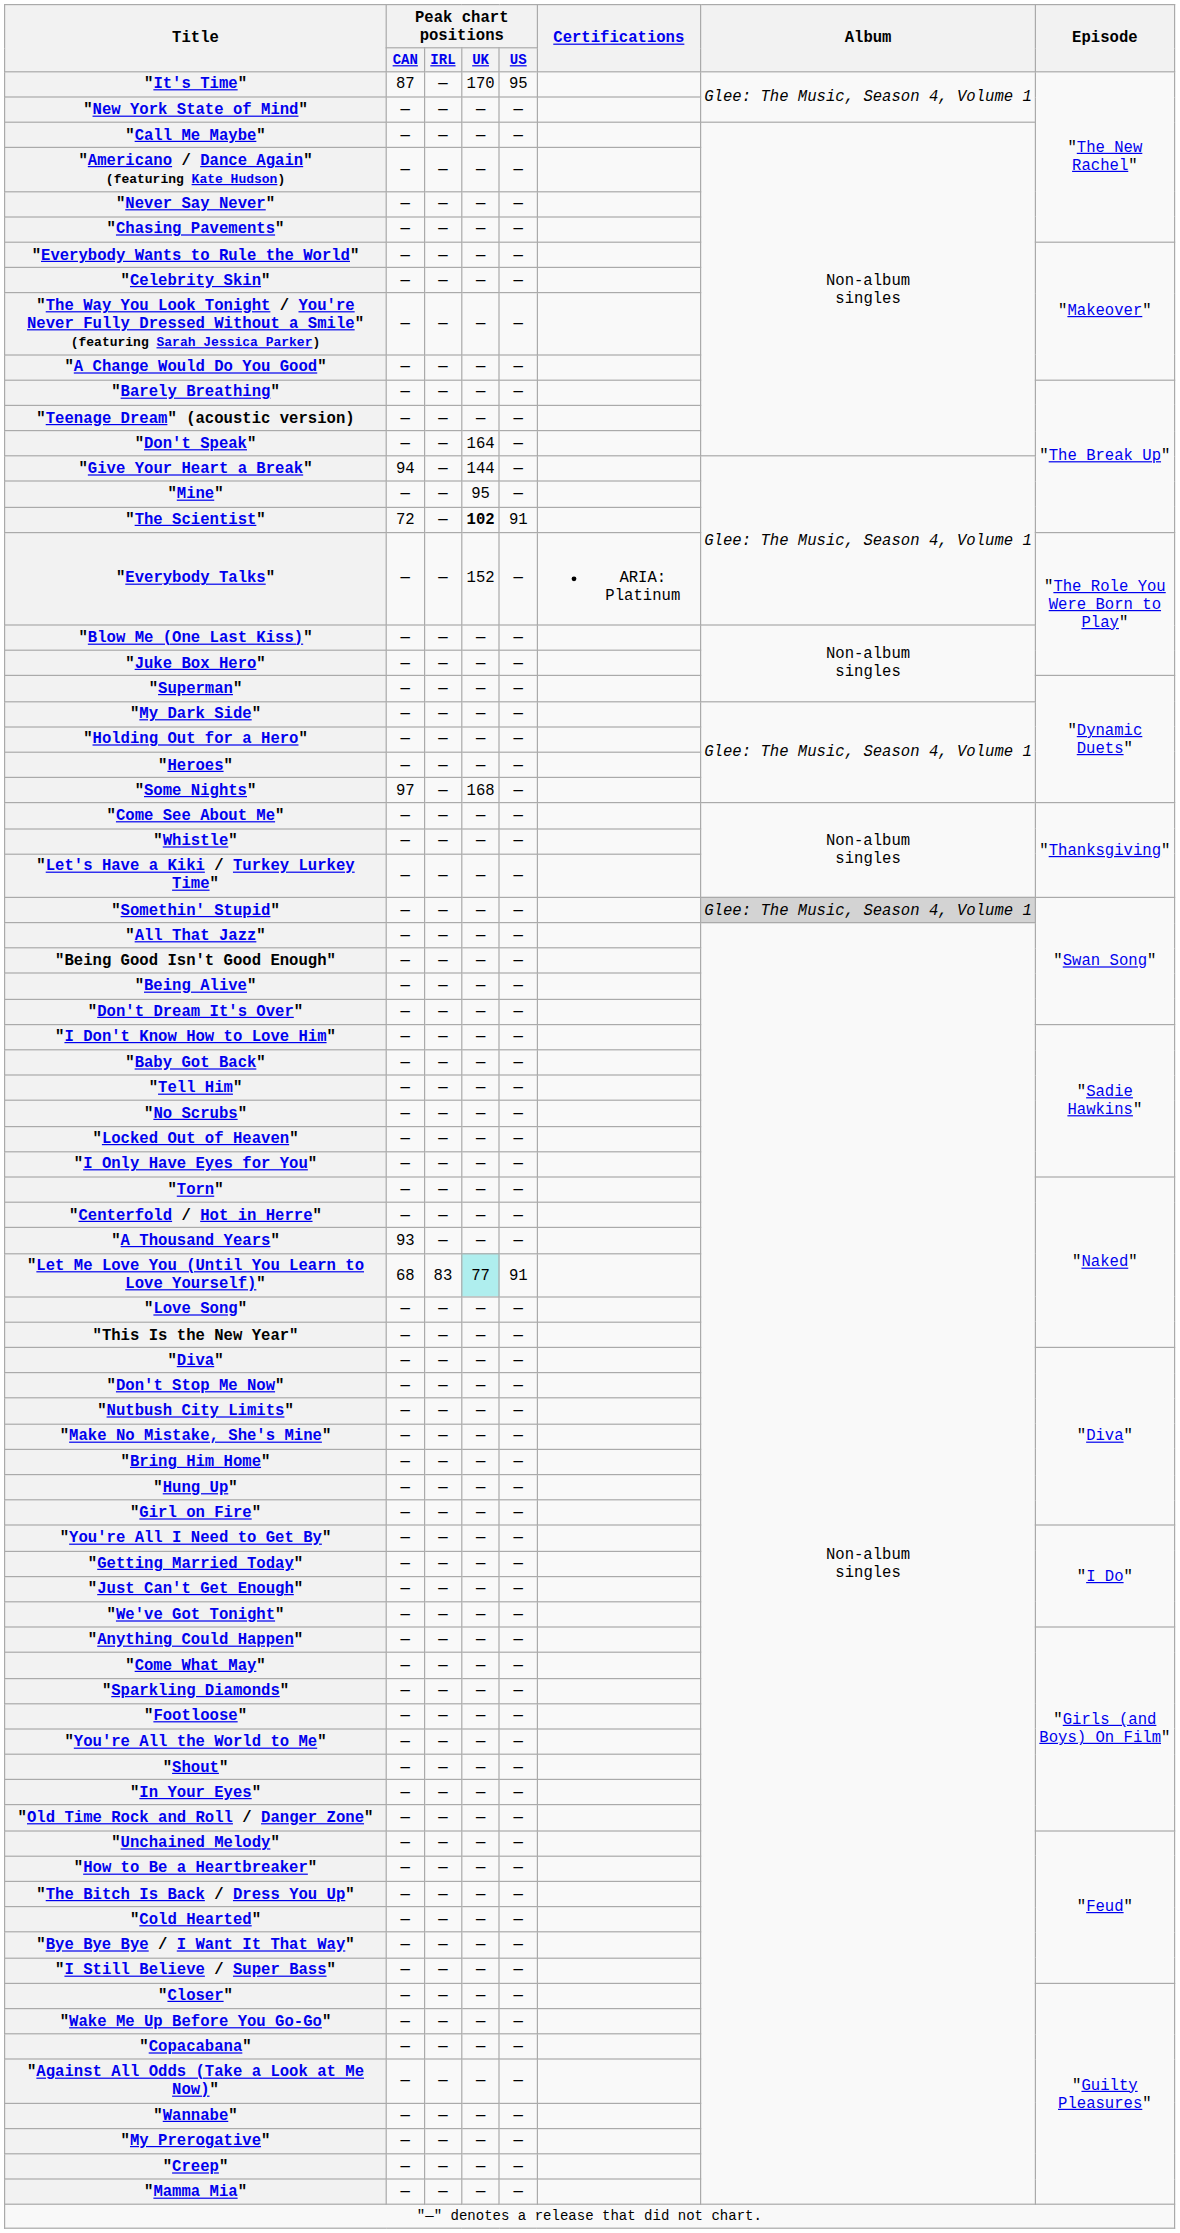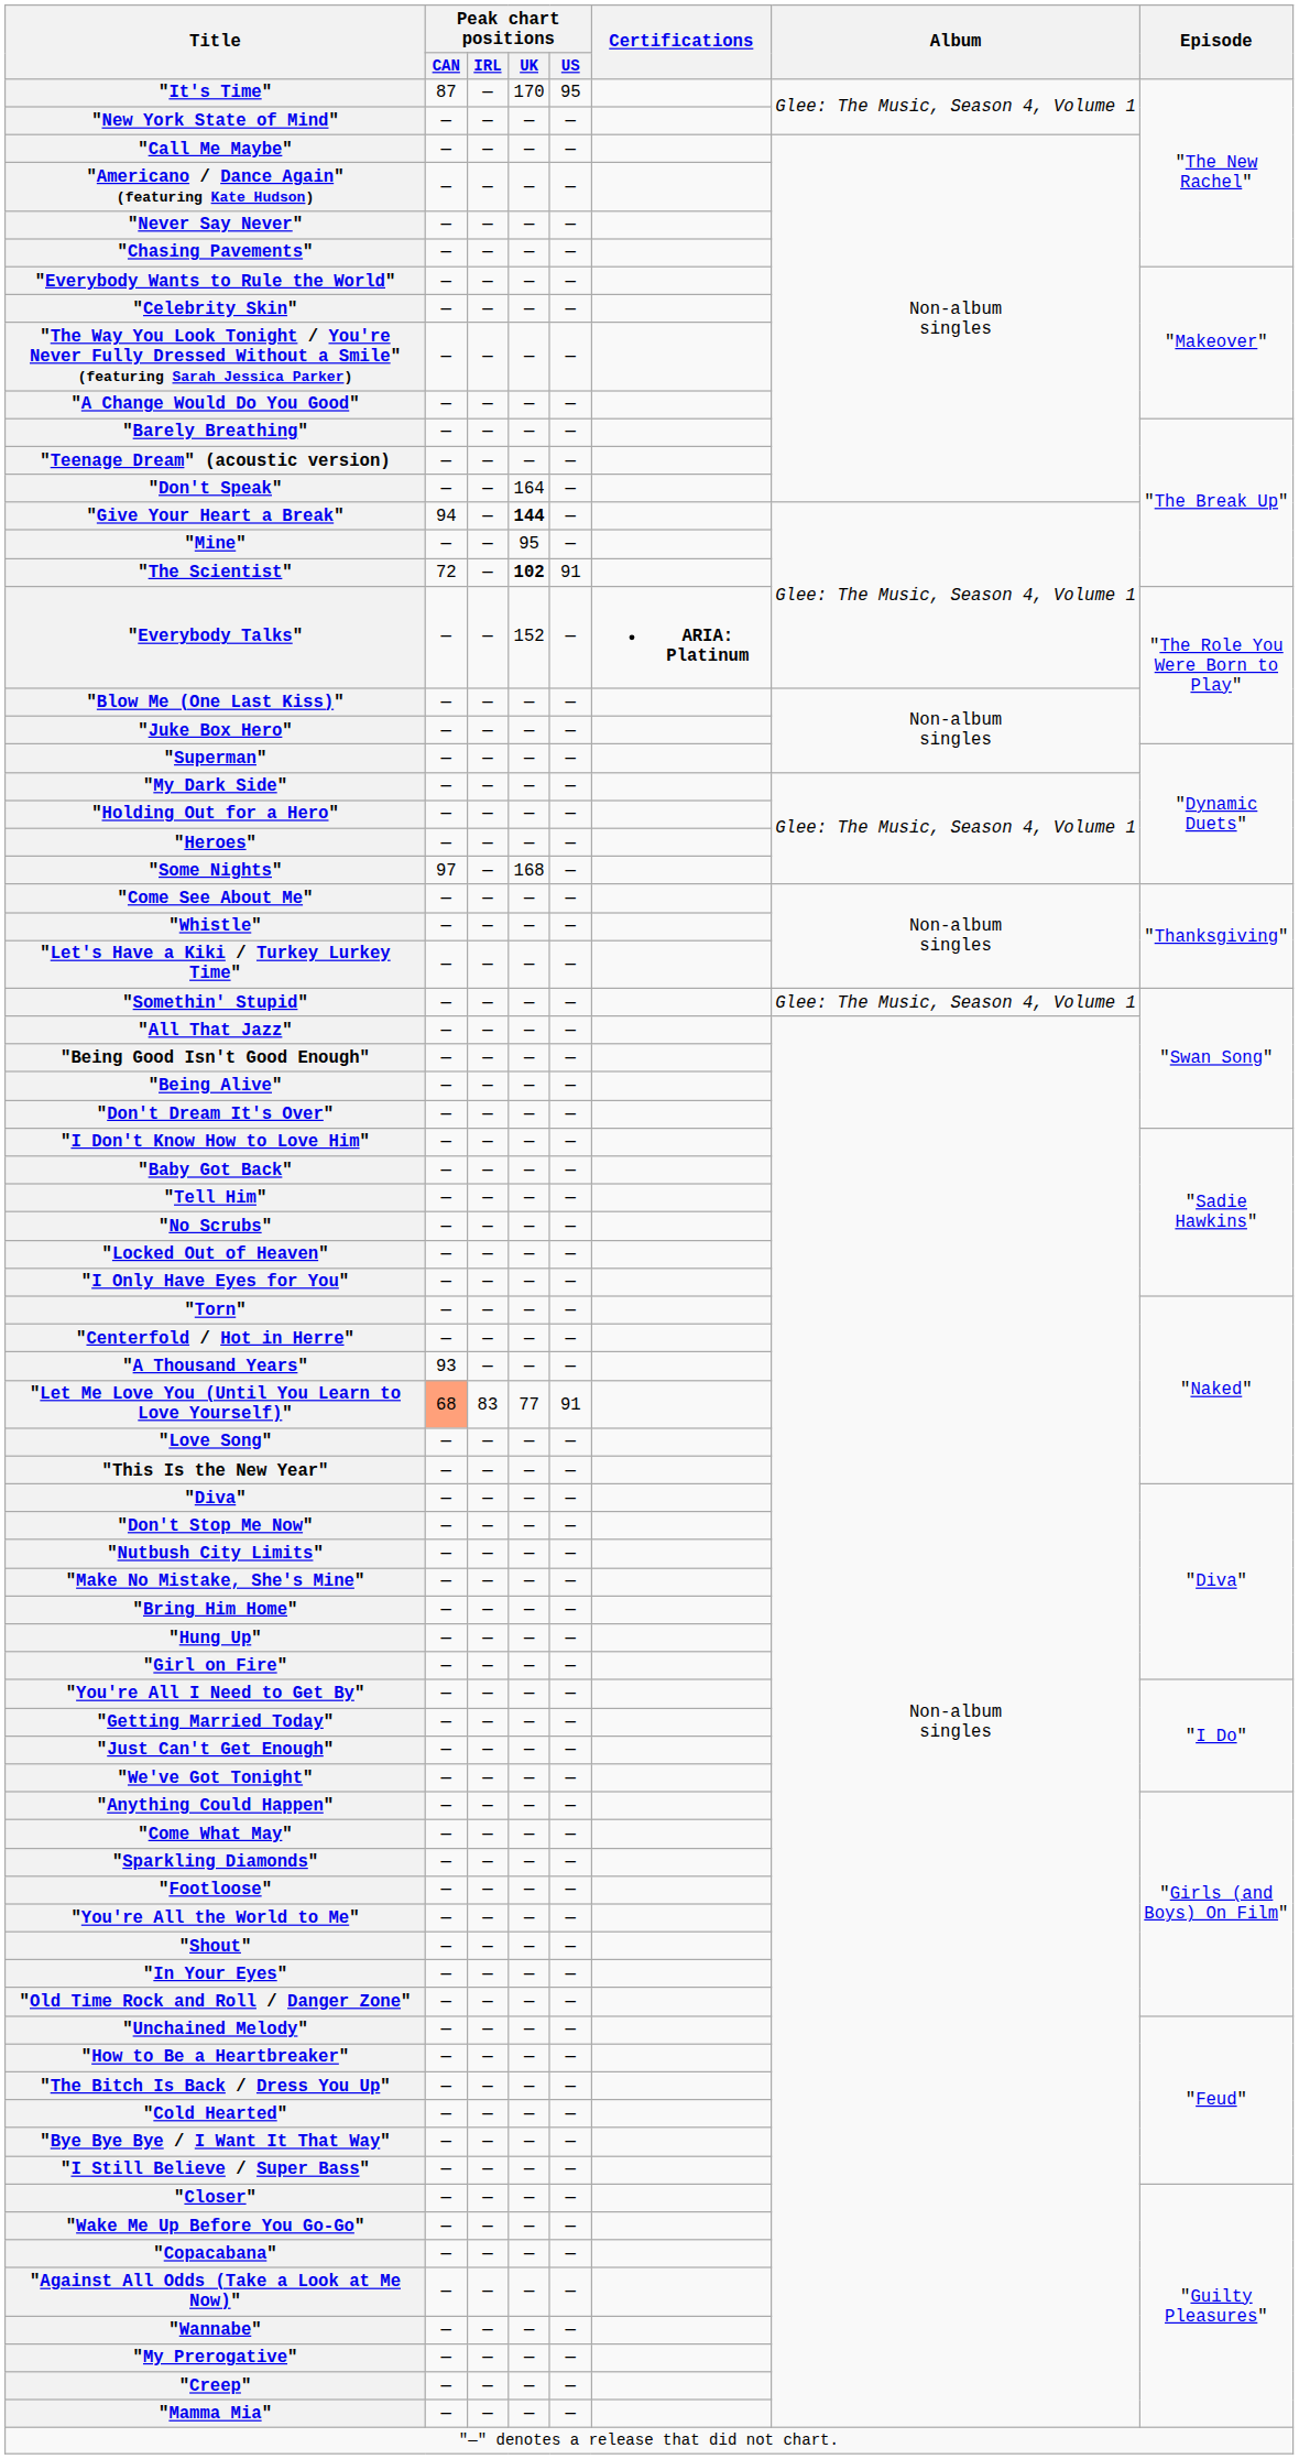"Give Your Heart a Break" | Peak chart positions / UK: normal -> bold
"Everybody Talks" | Certifications: normal -> bold
"Somethin' Stupid" | Album: lightgrey background -> no background
"Let Me Love You (Until You Learn to Love Yourself)" | Peak chart positions / CAN: no background -> lightsalmon background
"Let Me Love You (Until You Learn to Love Yourself)" | Peak chart positions / UK: paleturquoise background -> no background
